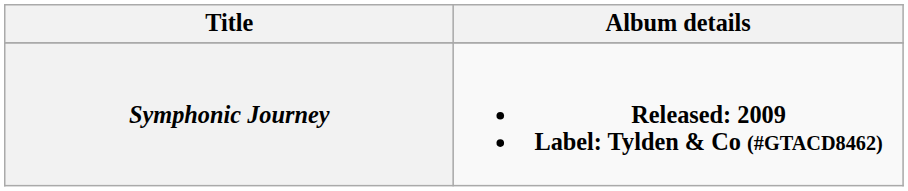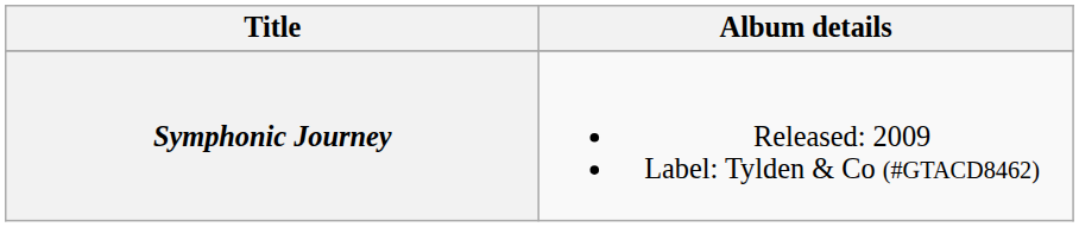Symphonic Journey | Album details: bold -> normal
